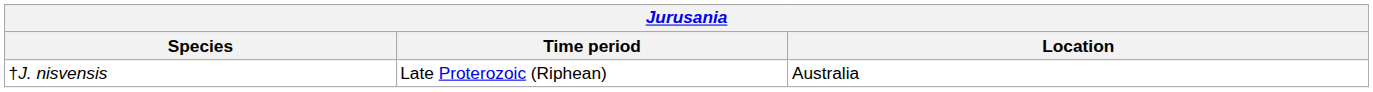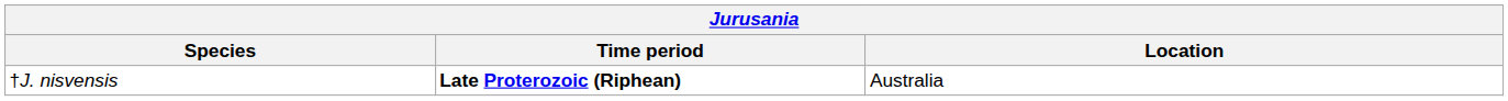†J. nisvensis | Time period: normal -> bold
